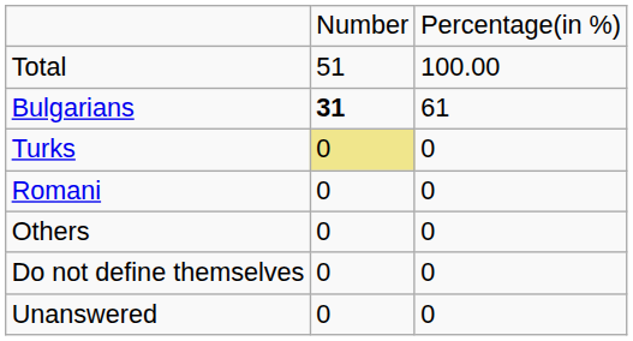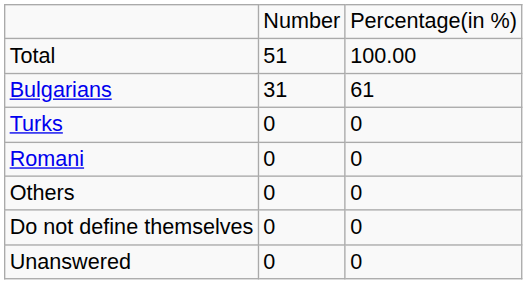Bulgarians | column 2: bold -> normal
Turks | column 2: khaki background -> no background
